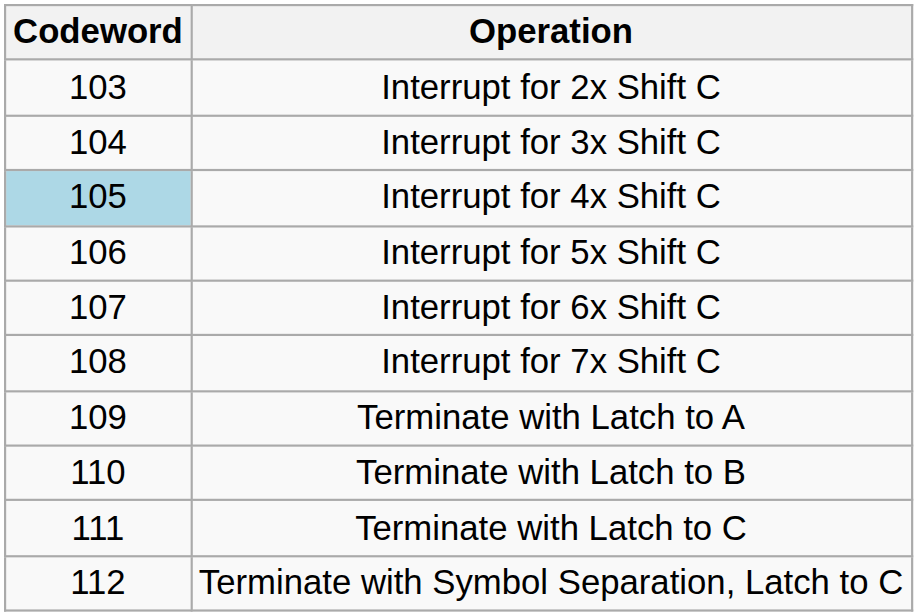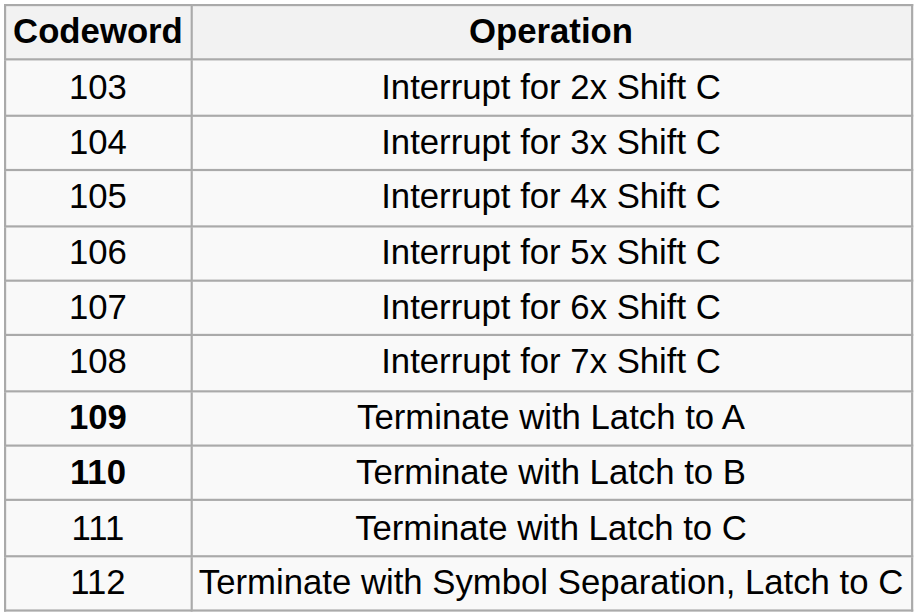Interrupt for 4x Shift C | Codeword: lightblue background -> no background
Terminate with Latch to A | Codeword: normal -> bold
Terminate with Latch to B | Codeword: normal -> bold
